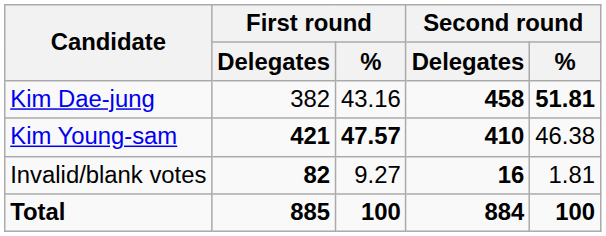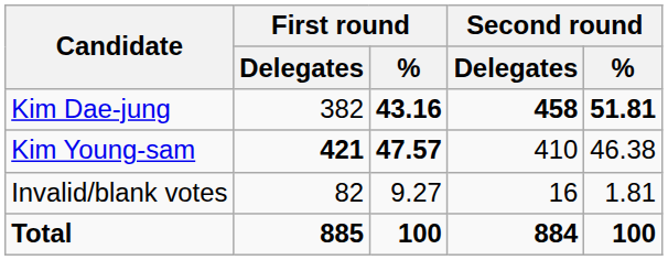Kim Dae-jung | First round / %: normal -> bold
Kim Young-sam | Second round / Delegates: bold -> normal
Invalid/blank votes | First round / Delegates: bold -> normal
Invalid/blank votes | Second round / Delegates: bold -> normal
